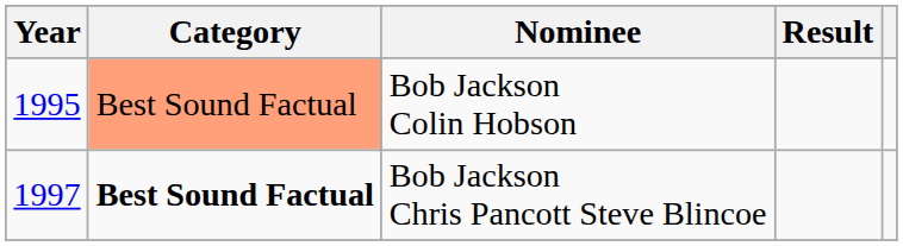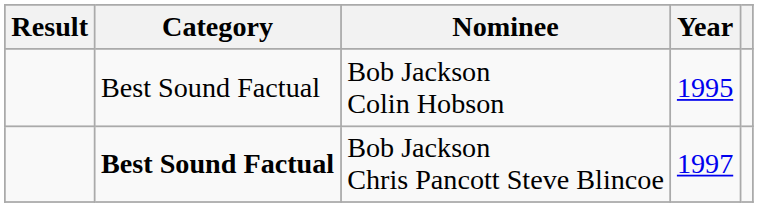columns swapped: Year <-> Result
Bob Jackson Colin Hobson | Category: lightsalmon background -> no background
